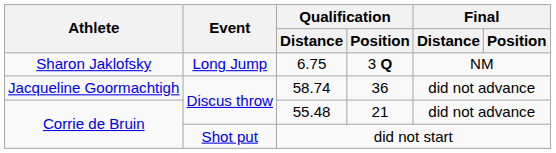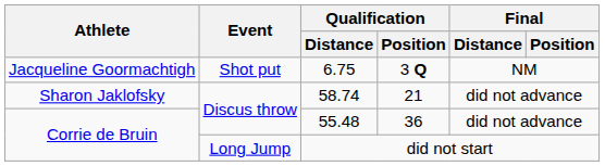6.75 | Athlete: Sharon Jaklofsky -> Jacqueline Goormachtigh
6.75 | Event: Long Jump -> Shot put
58.74 | Athlete: Jacqueline Goormachtigh -> Sharon Jaklofsky
58.74 | Qualification / Position: 36 -> 21
55.48 | Qualification / Position: 21 -> 36
did not start | Event: Shot put -> Long Jump
